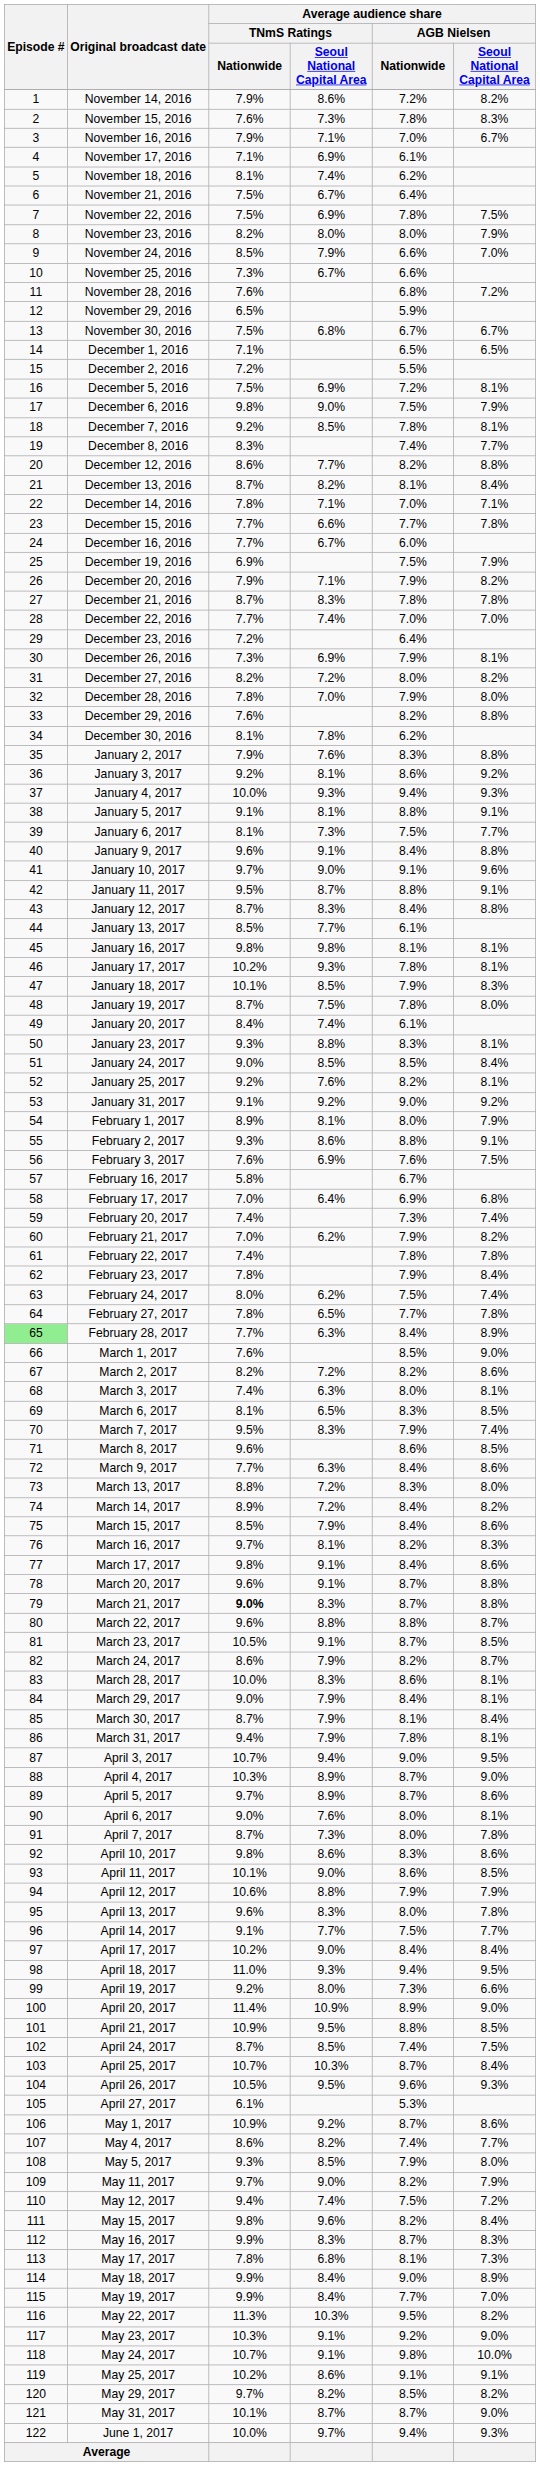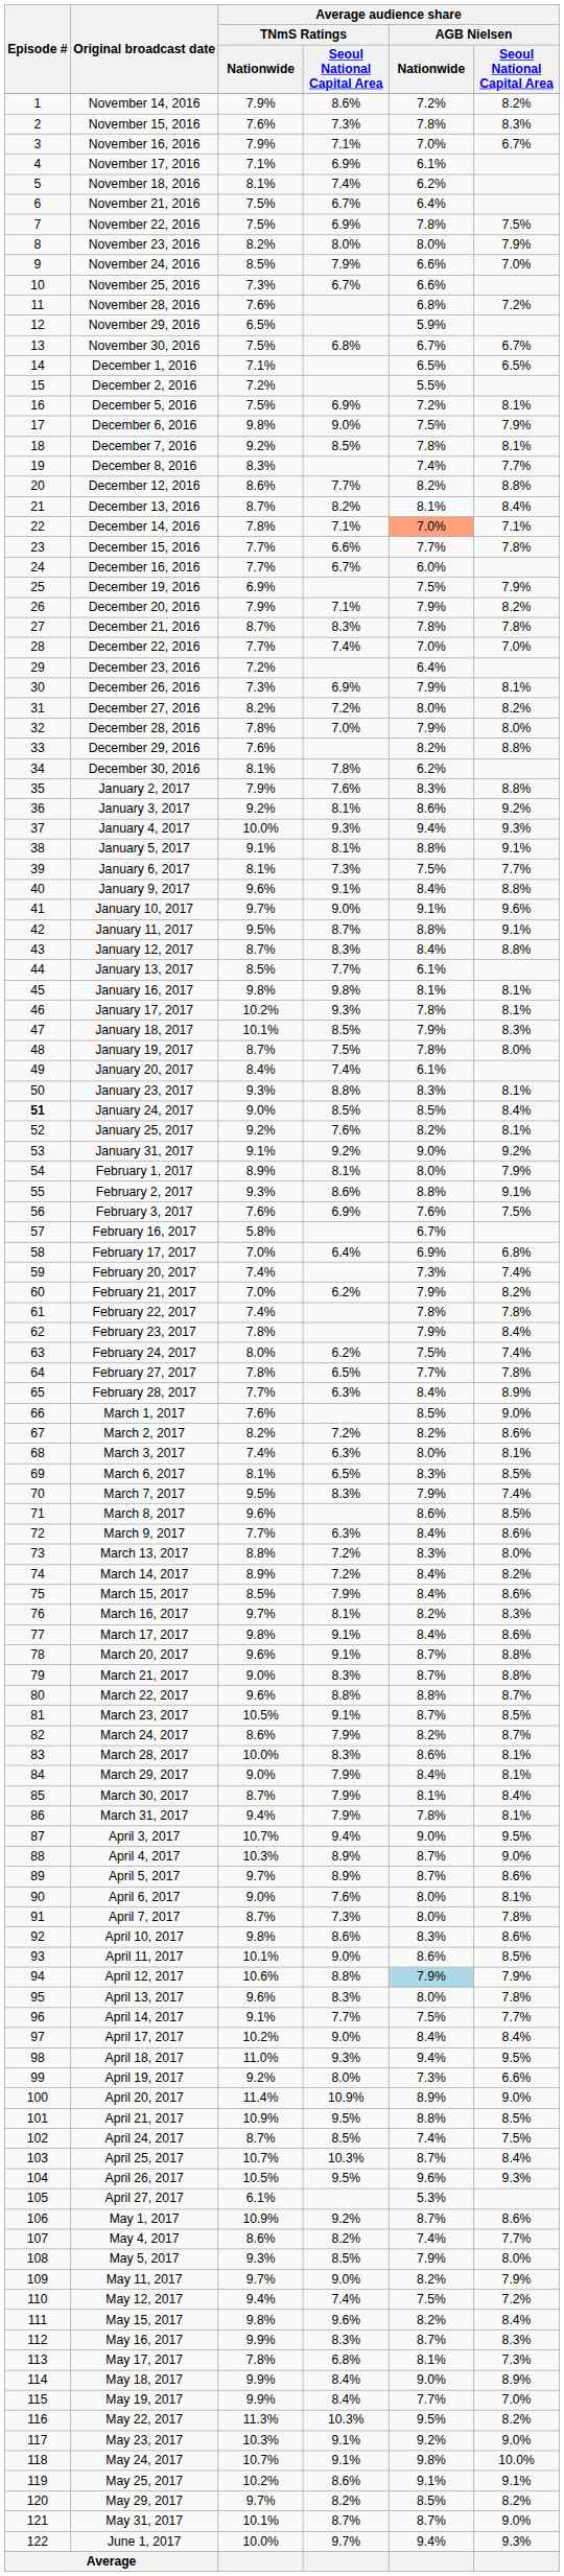December 14, 2016 | Average audience share / AGB Nielsen / Nationwide: no background -> lightsalmon background
January 24, 2017 | Episode #: normal -> bold
February 28, 2017 | Episode #: lightgreen background -> no background
March 21, 2017 | Average audience share / TNmS Ratings / Nationwide: bold -> normal
April 12, 2017 | Average audience share / AGB Nielsen / Nationwide: no background -> lightblue background
